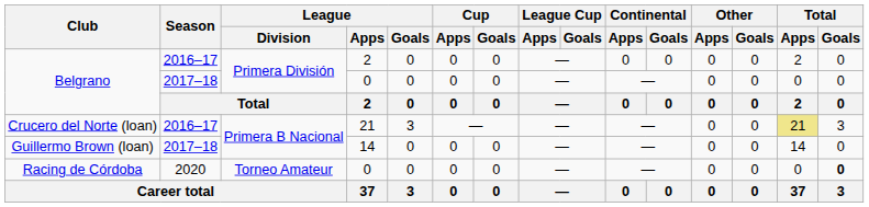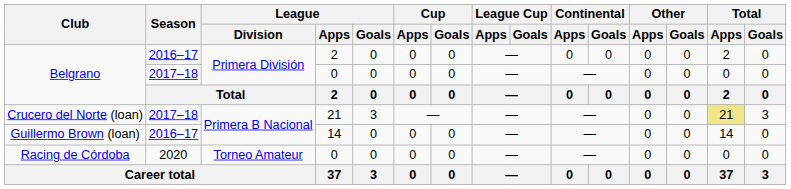Crucero del Norte (loan) | Season: 2016–17 -> 2017–18
Guillermo Brown (loan) | Season: 2017–18 -> 2016–17
Racing de Córdoba | Total / Goals: bold -> normal
